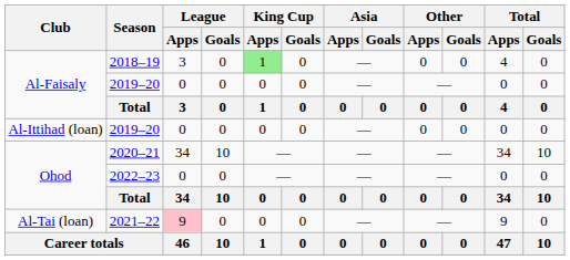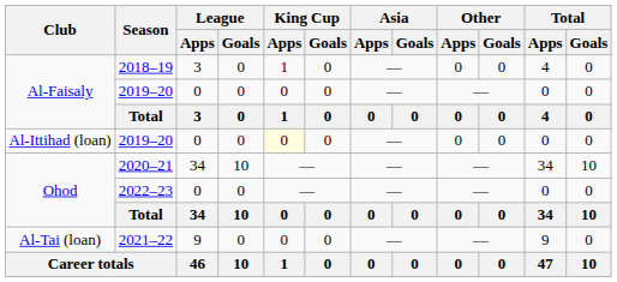2018–19 | King Cup / Apps: lightgreen background -> no background
Al-Ittihad (loan) / 2019–20 | King Cup / Apps: no background -> lightyellow background
2021–22 | League / Apps: pink background -> no background
